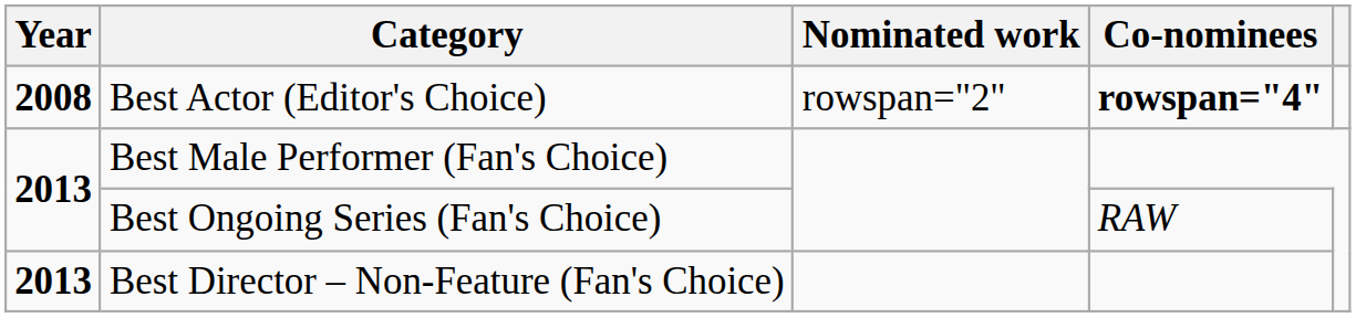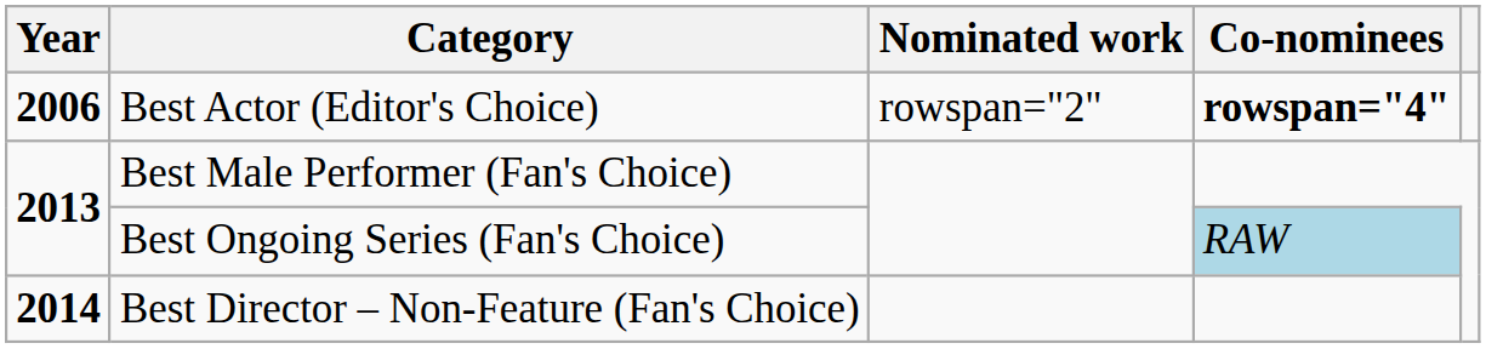Best Actor (Editor's Choice) | Year: 2008 -> 2006
Best Ongoing Series (Fan's Choice) | Co-nominees: no background -> lightblue background
Best Director – Non-Feature (Fan's Choice) | Year: 2013 -> 2014
